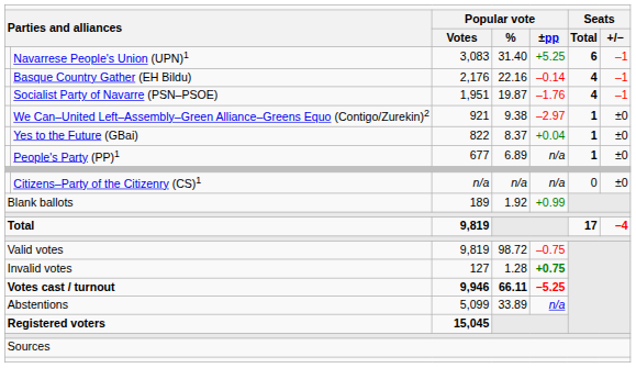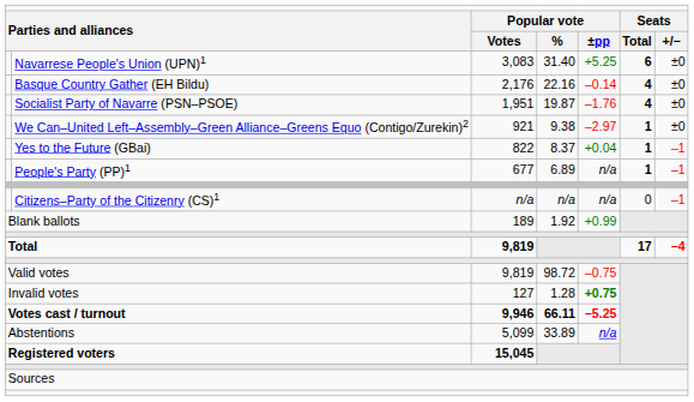Navarrese People's Union (UPN)1 | column 7: –1 -> ±0
Basque Country Gather (EH Bildu) | column 7: –1 -> ±0
Socialist Party of Navarre (PSN–PSOE) | column 7: –1 -> ±0
Yes to the Future (GBai) | column 7: ±0 -> –1
People's Party (PP)1 | column 7: ±0 -> –1
Citizens–Party of the Citizenry (CS)1 | column 7: ±0 -> –1
